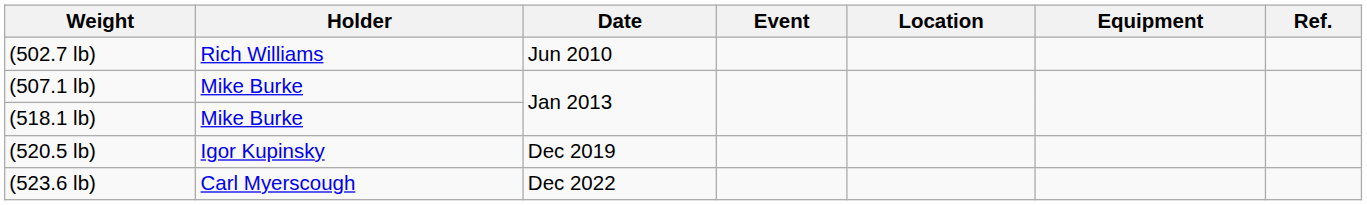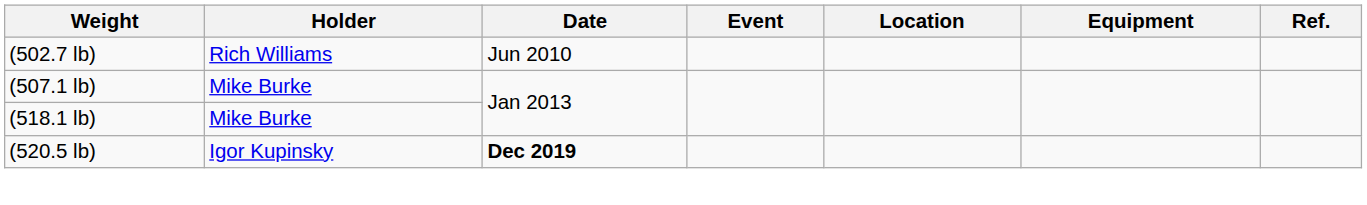(520.5 lb) | Date: normal -> bold
- row: (523.6 lb) | Carl Myerscough | Dec 2022
